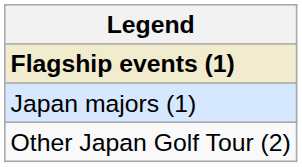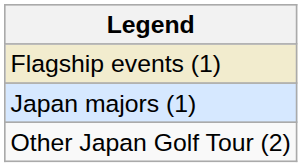row 2 | column 1: bold -> normal
